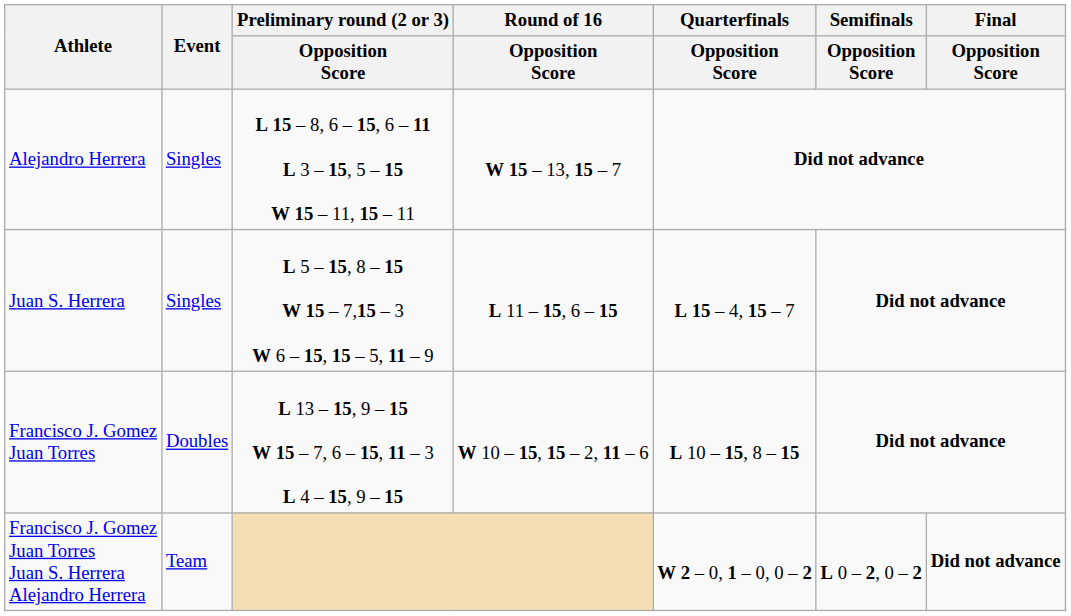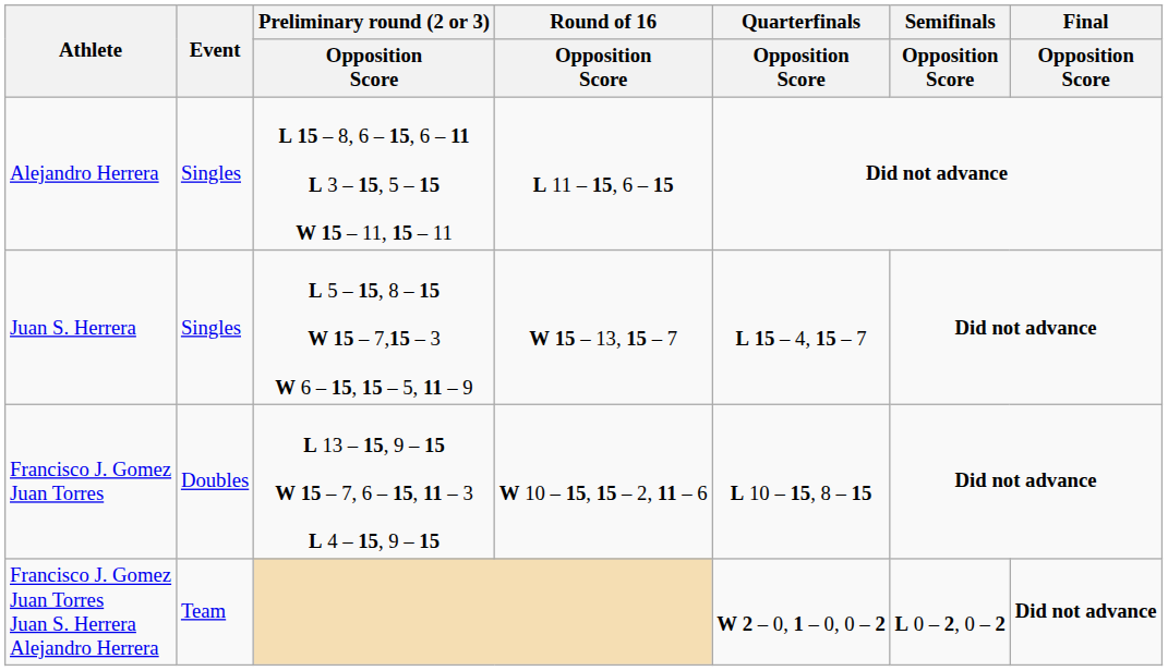Alejandro Herrera | Round of 16 / Opposition Score: W 15 – 13, 15 – 7 -> L 11 – 15, 6 – 15
Juan S. Herrera | Round of 16 / Opposition Score: L 11 – 15, 6 – 15 -> W 15 – 13, 15 – 7
